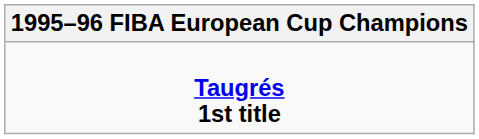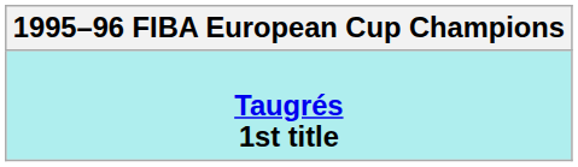row 2 | column 1: no background -> paleturquoise background
